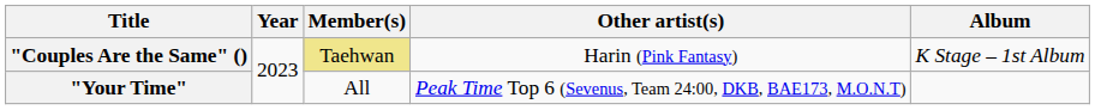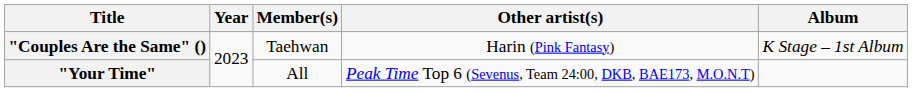"Couples Are the Same" () | Member(s): khaki background -> no background
